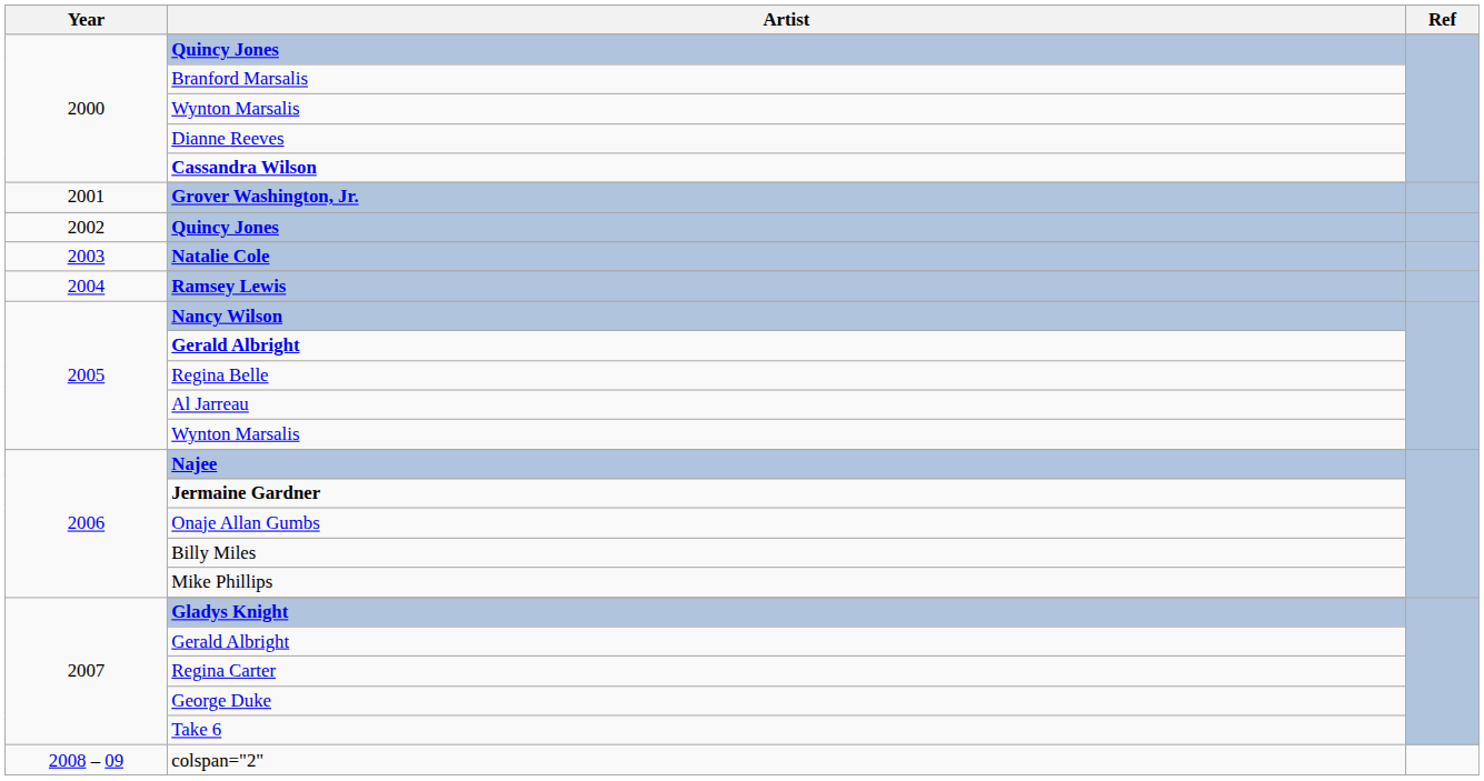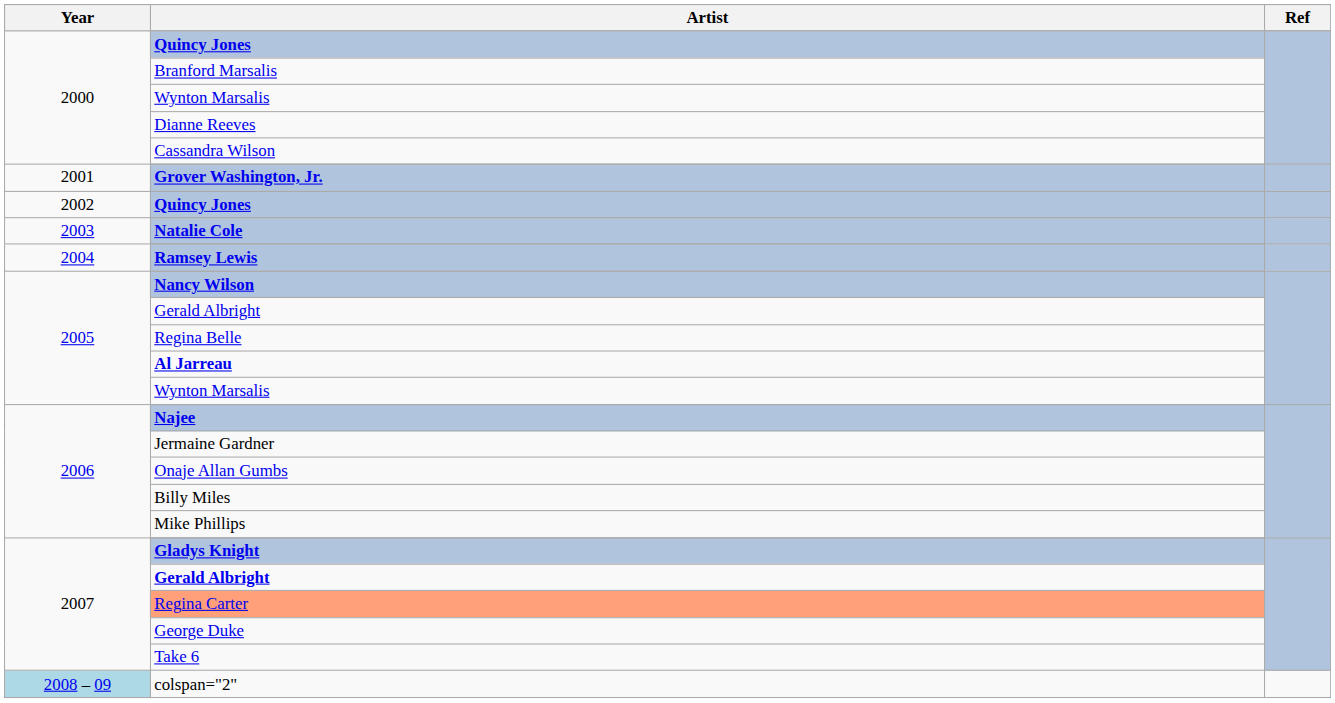Cassandra Wilson | Artist: bold -> normal
2005 / Gerald Albright | Artist: bold -> normal
Al Jarreau | Artist: normal -> bold
Jermaine Gardner | Artist: bold -> normal
2007 / Gerald Albright | Artist: normal -> bold
Regina Carter | Artist: no background -> lightsalmon background
colspan="2" | Year: no background -> lightblue background
